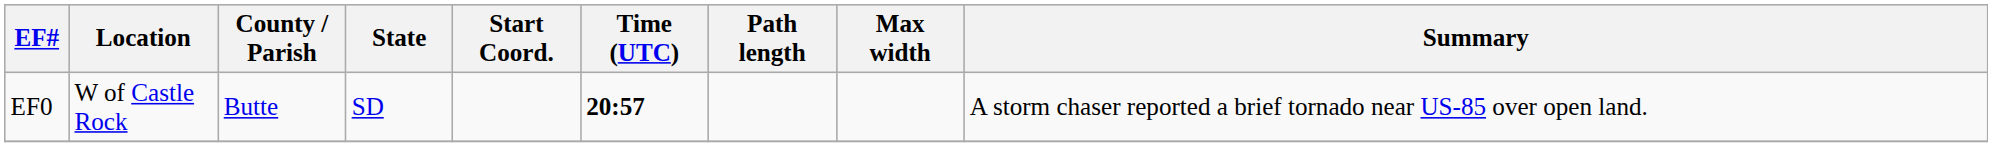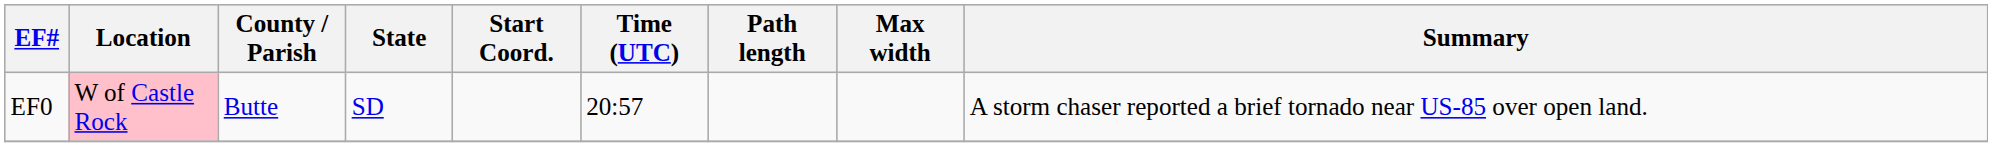EF0 | Location: no background -> pink background
EF0 | Time (UTC): bold -> normal
